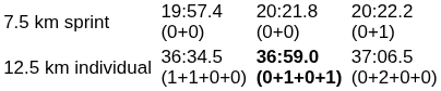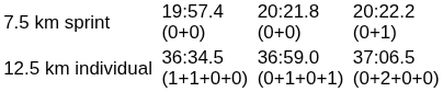12.5 km individual | column 3: bold -> normal
